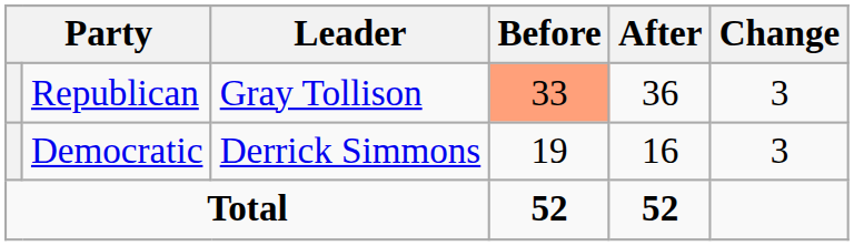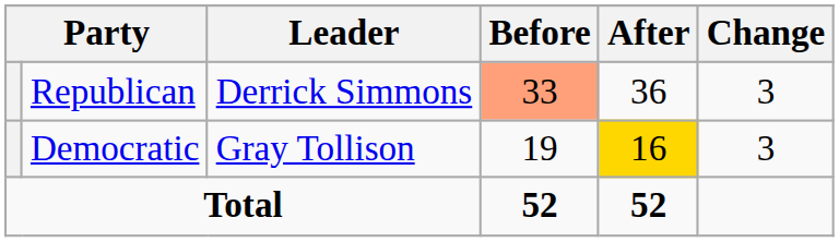Republican | Leader: Gray Tollison -> Derrick Simmons
Democratic | Leader: Derrick Simmons -> Gray Tollison
Democratic | After: no background -> gold background
